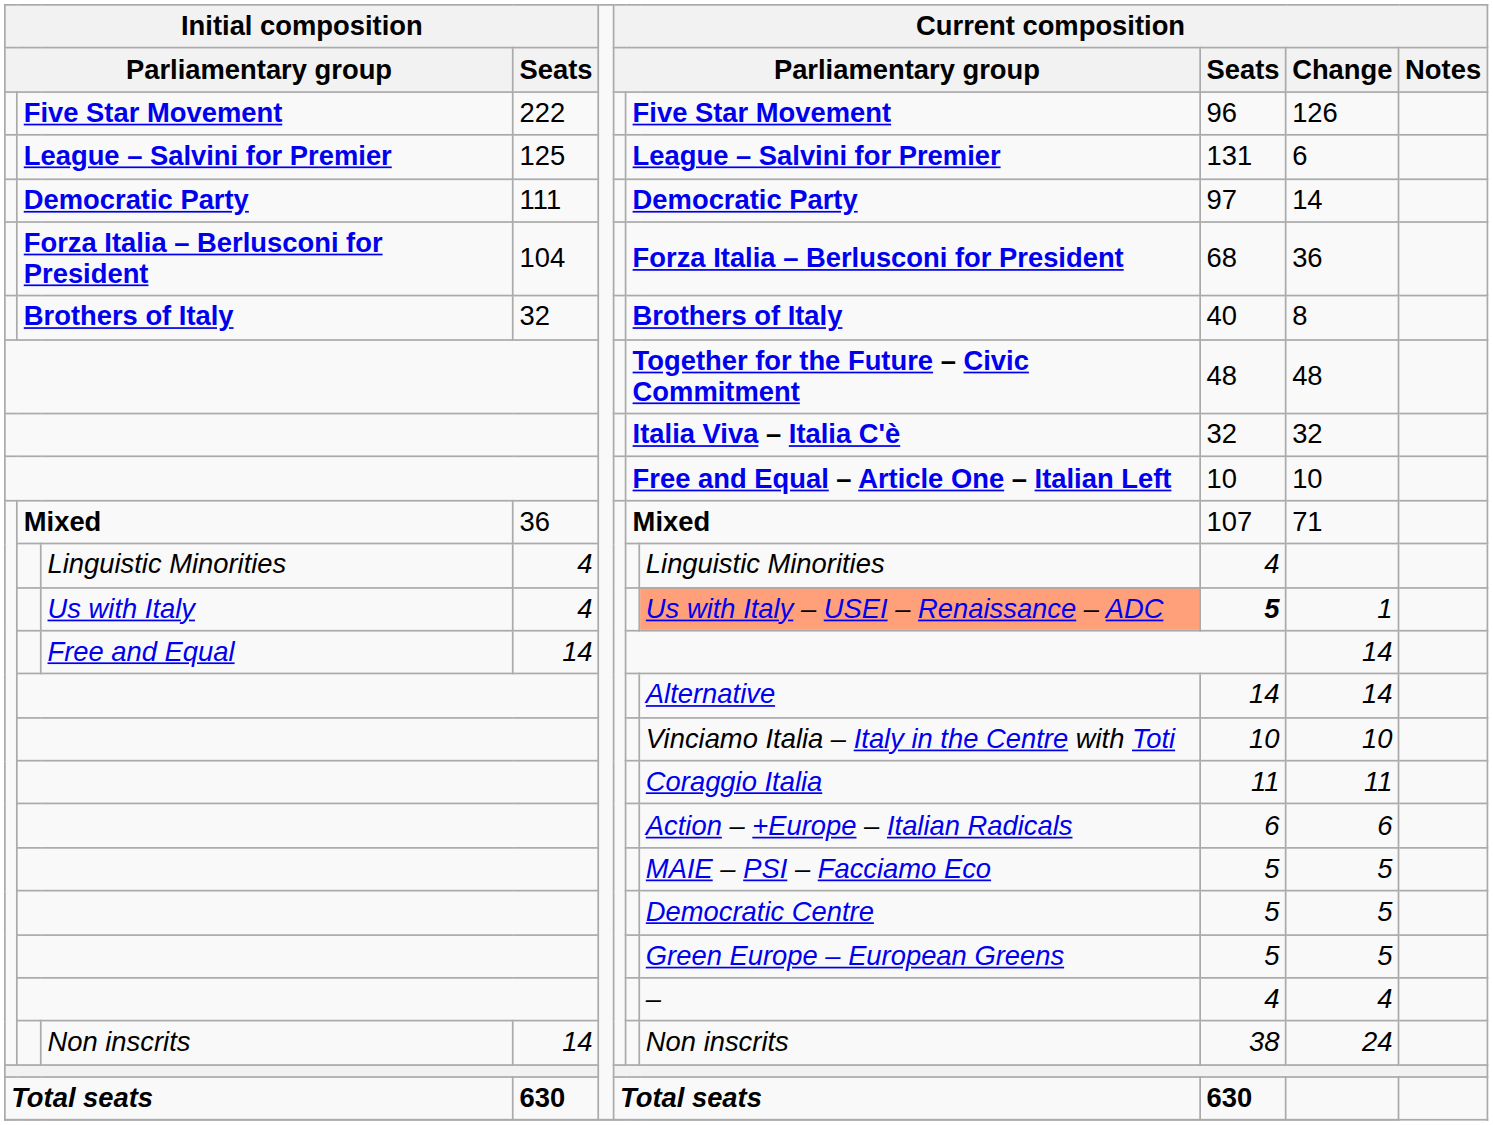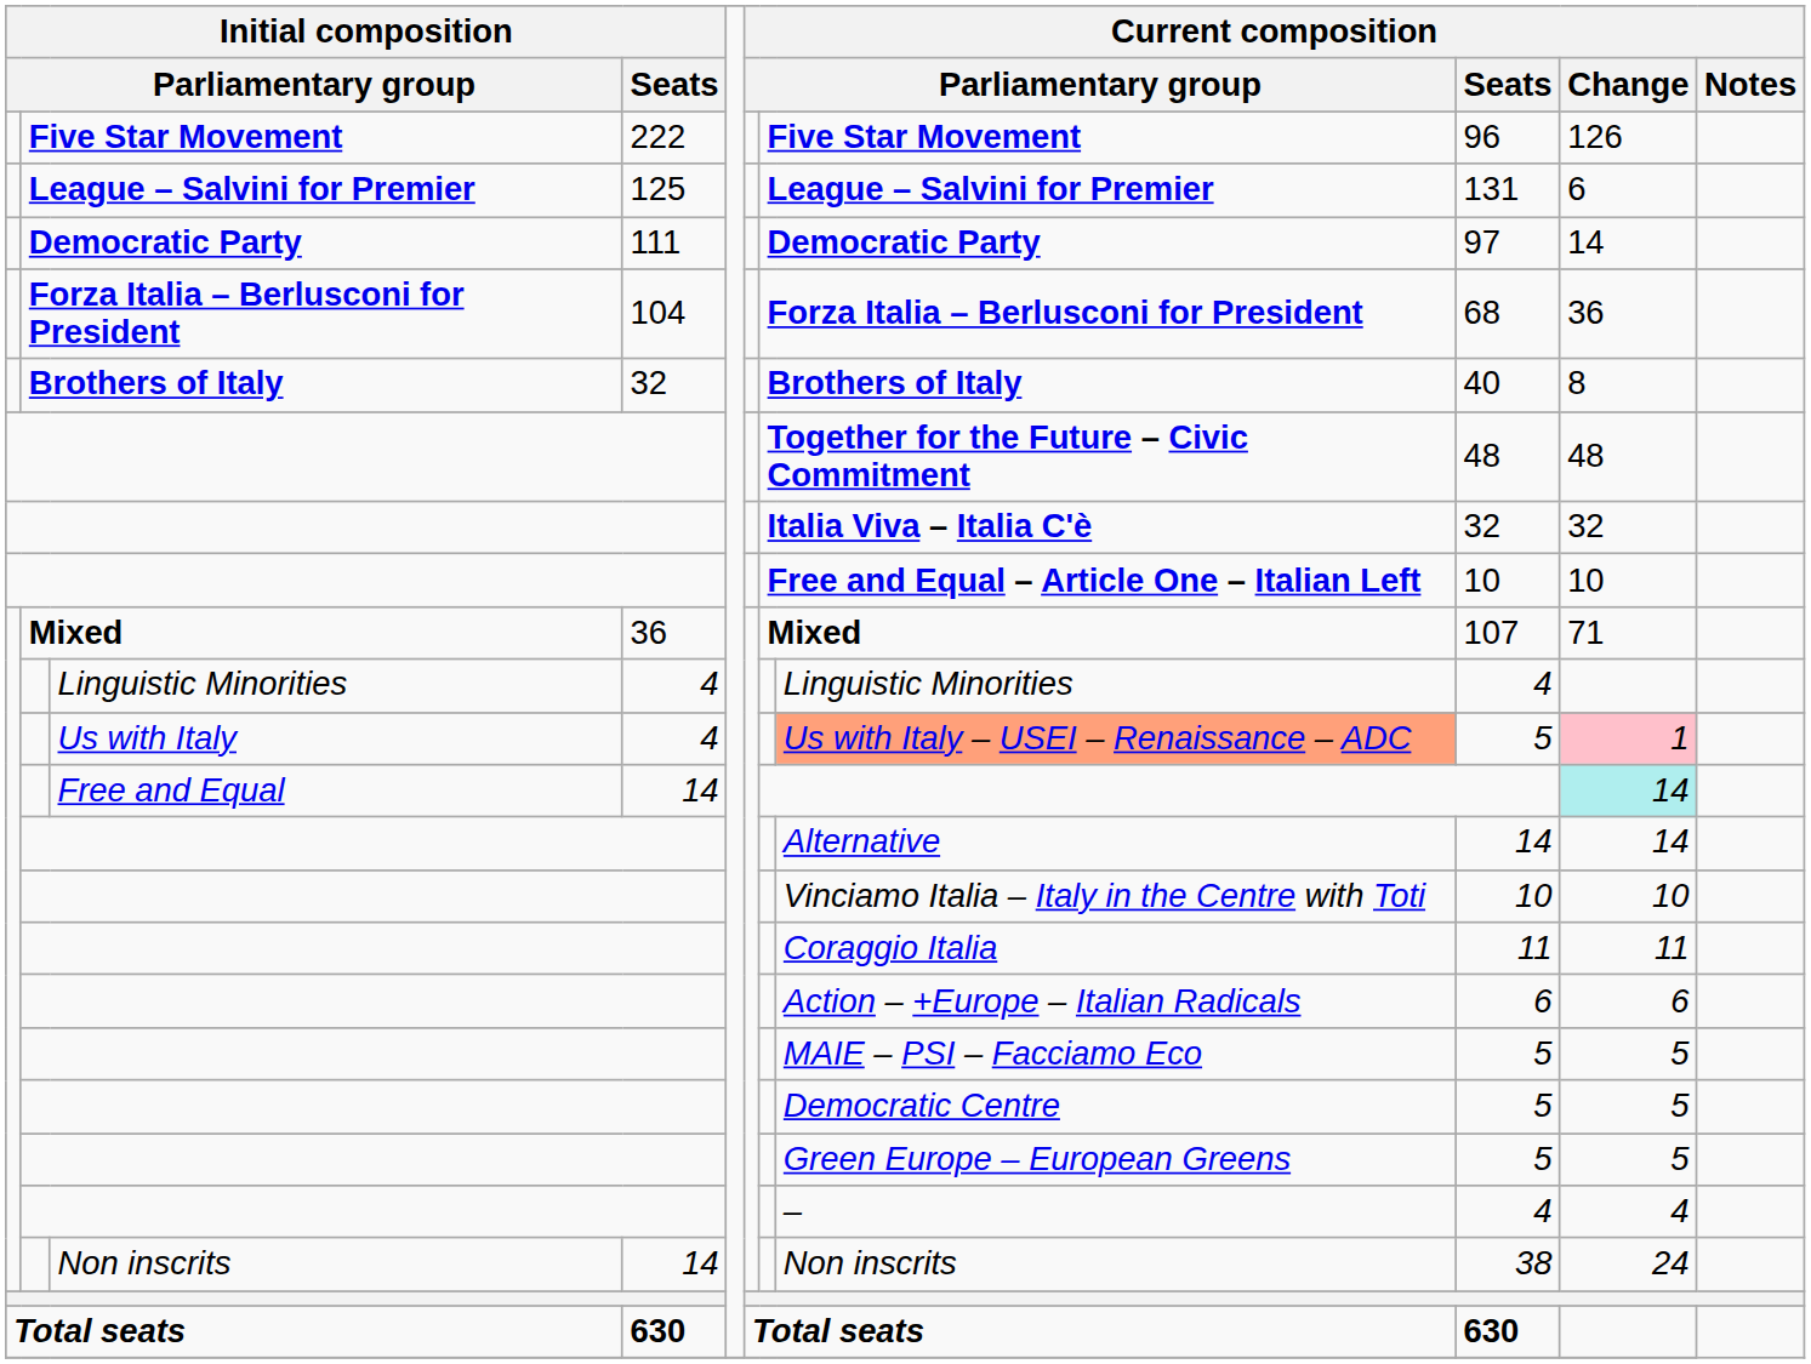Us with Italy | Current composition / Seats: bold -> normal
Us with Italy | Current composition / Change: no background -> pink background
Free and Equal | Current composition / Change: no background -> paleturquoise background
